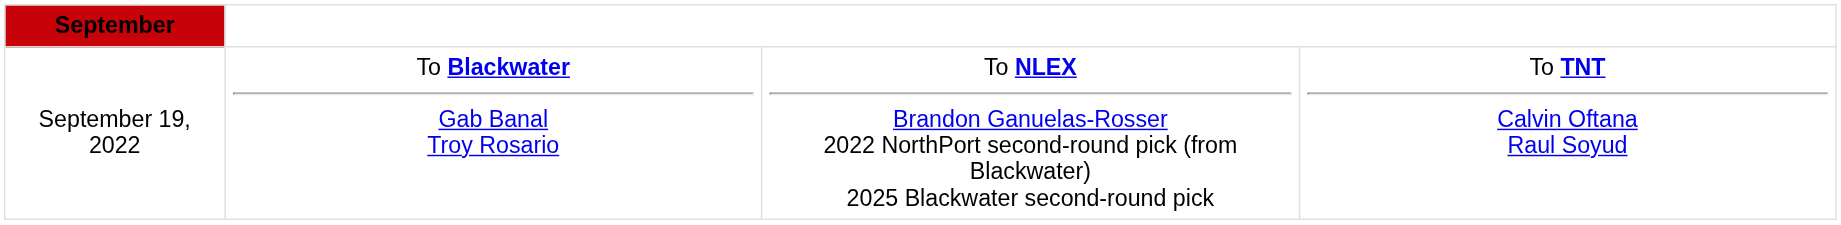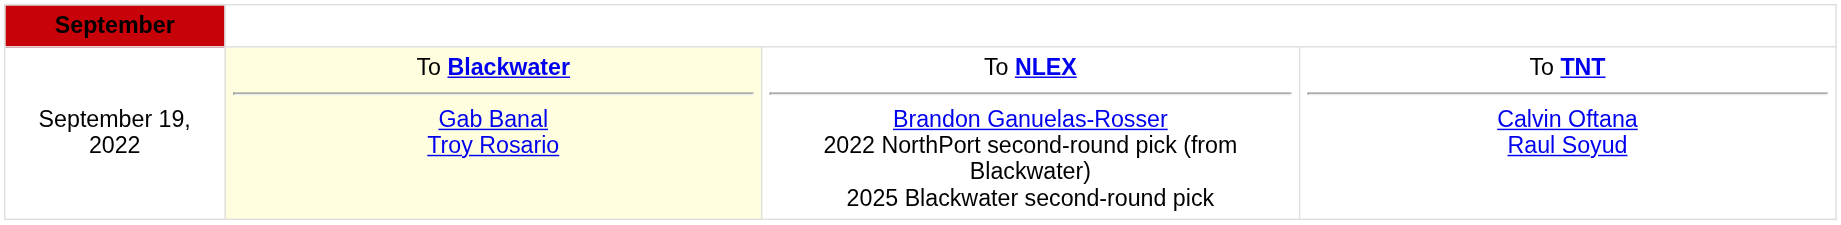September 19, 2022 | column 2: no background -> lightyellow background
